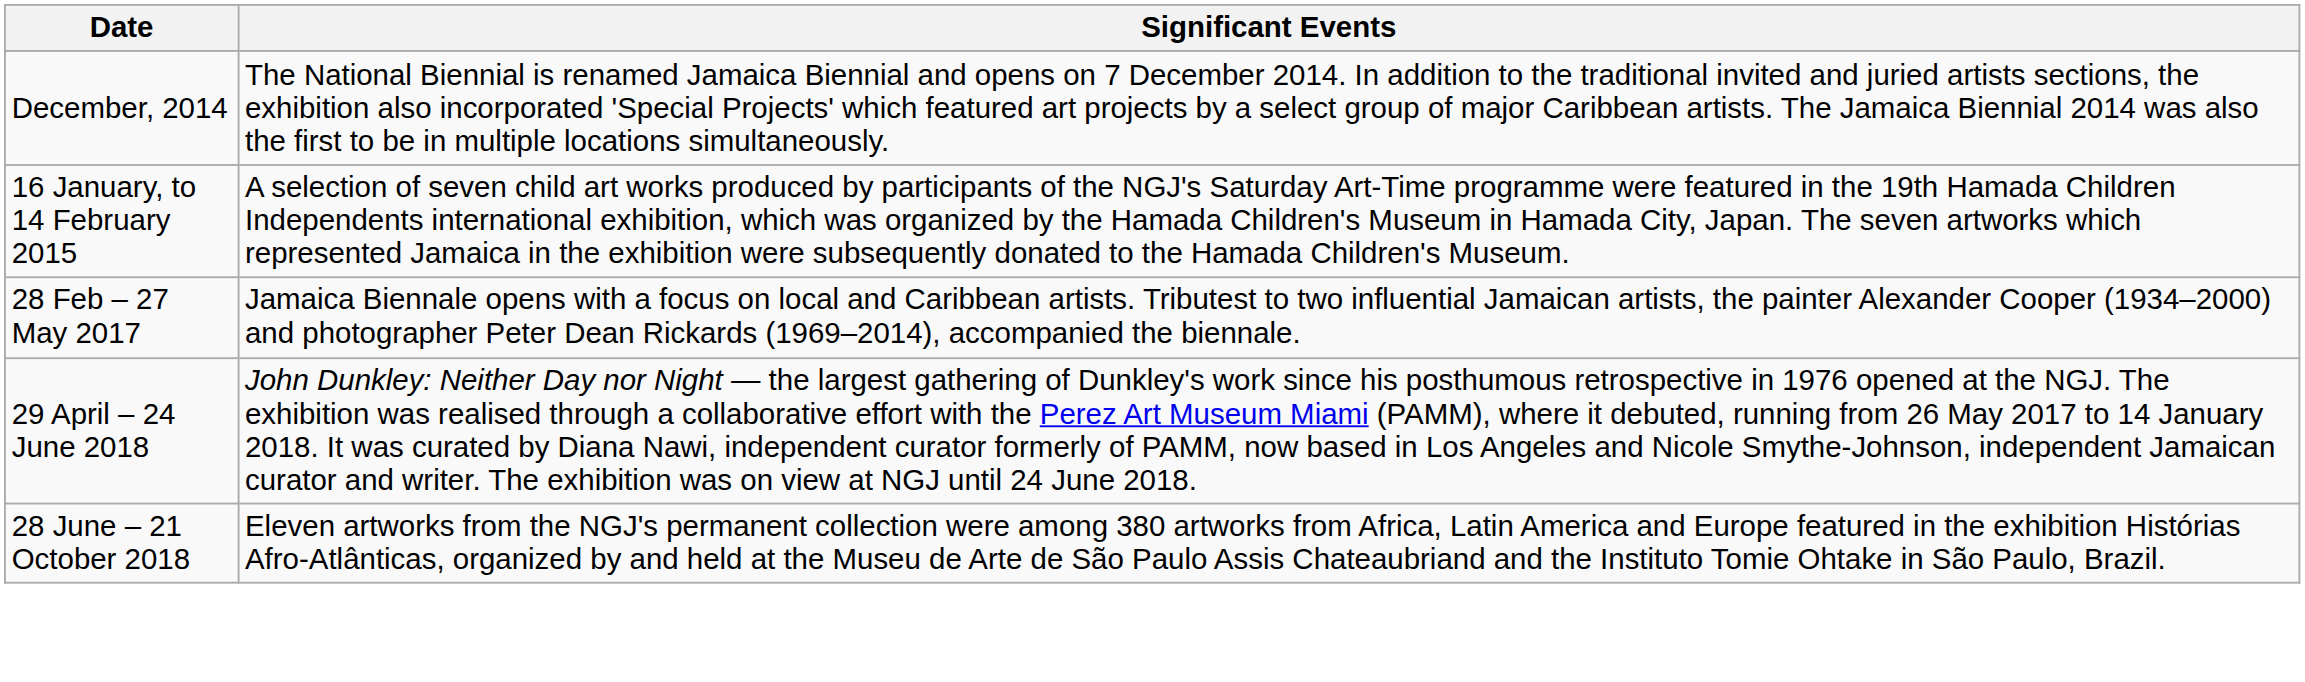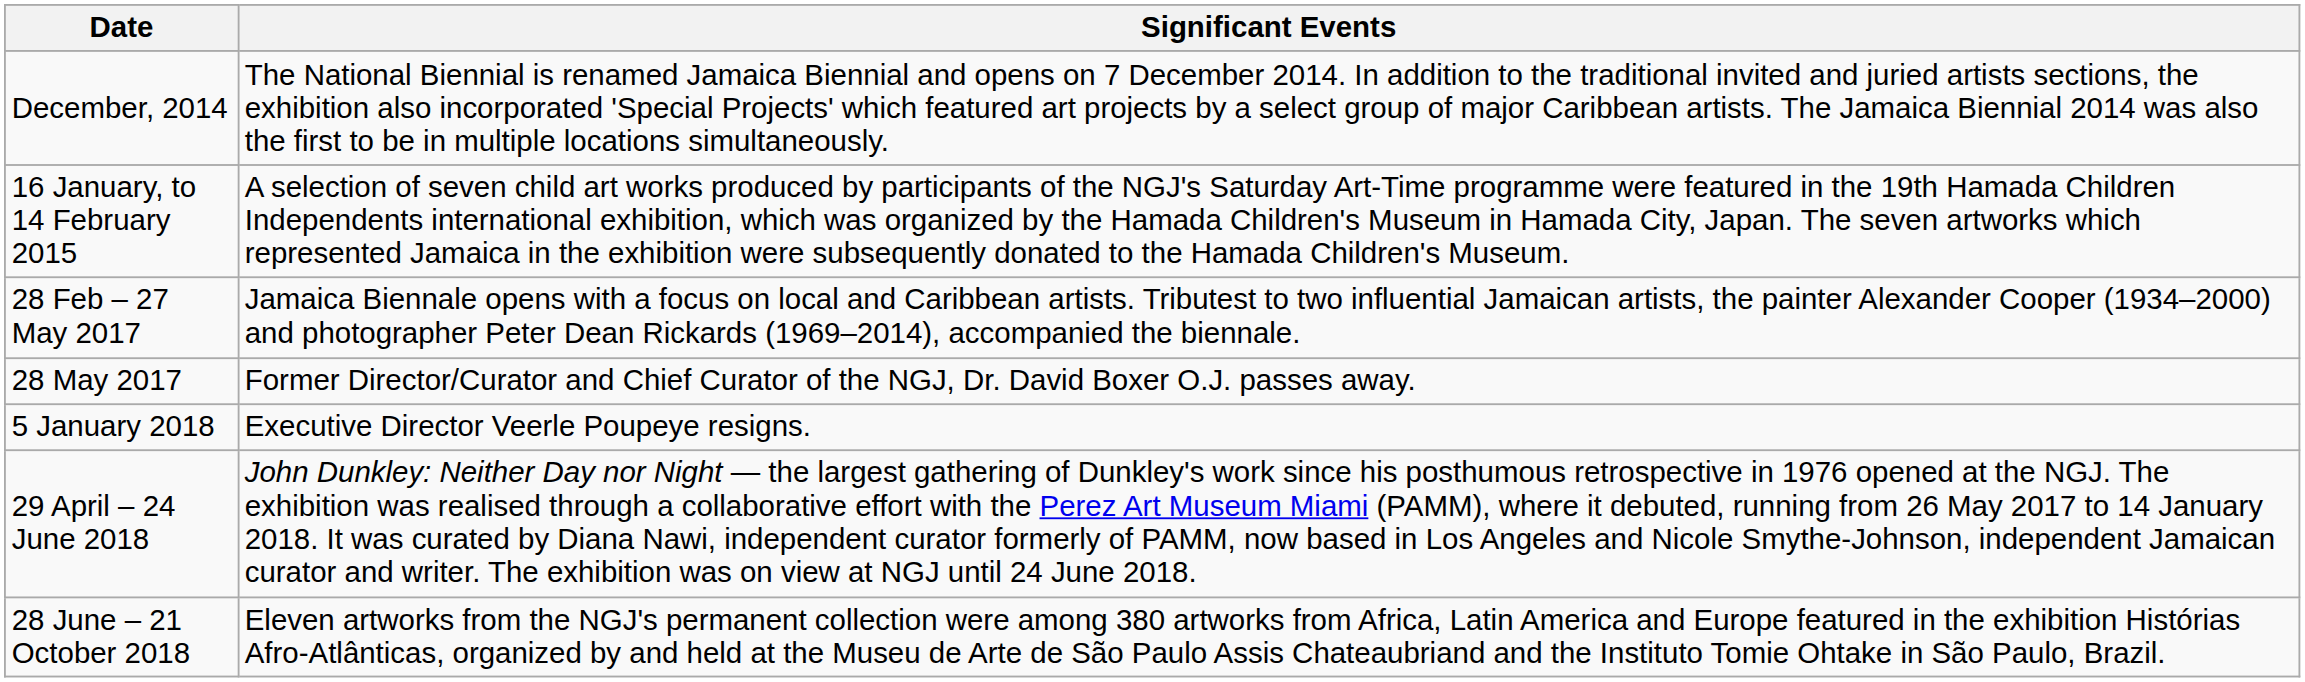+ row: 28 May 2017 | Former Director/Curator and Chief Curator of the NGJ, Dr. David Boxer O.J. passes away.
+ row: 5 January 2018 | Executive Director Veerle Poupeye resigns.
